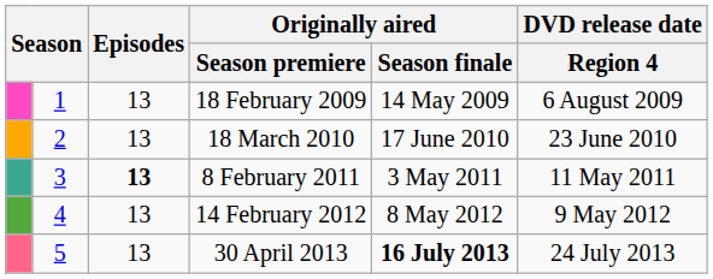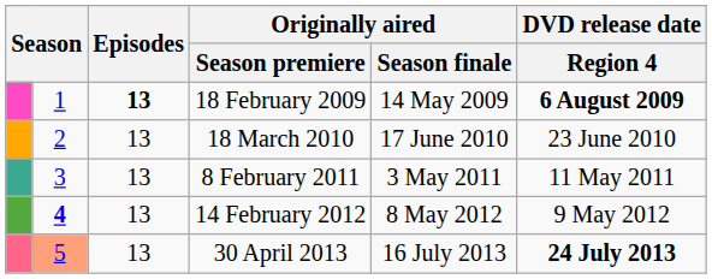18 February 2009 | Episodes: normal -> bold
18 February 2009 | DVD release date / Region 4: normal -> bold
8 February 2011 | Episodes: bold -> normal
14 February 2012 | column 2: normal -> bold
30 April 2013 | column 2: no background -> lightsalmon background
30 April 2013 | Originally aired / Season finale: bold -> normal
30 April 2013 | DVD release date / Region 4: normal -> bold
